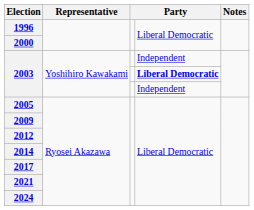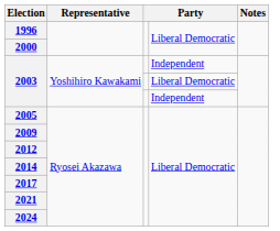2003 / Liberal Democratic | column 4: bold -> normal
